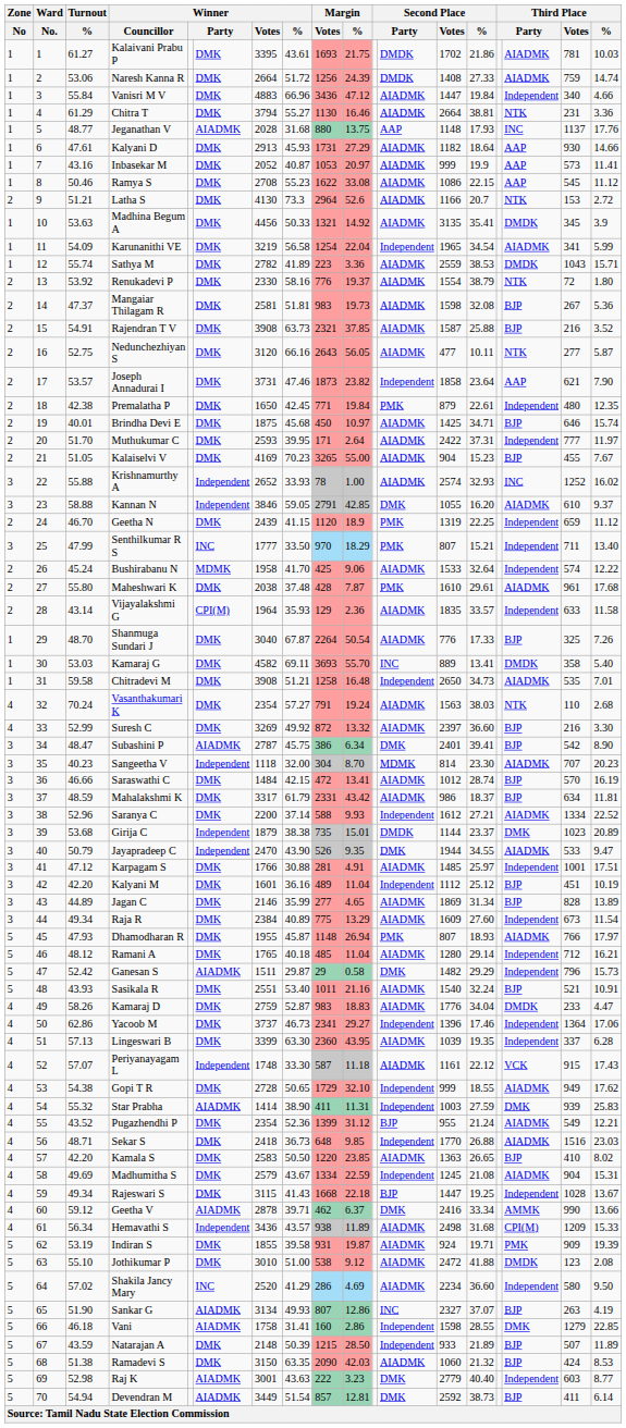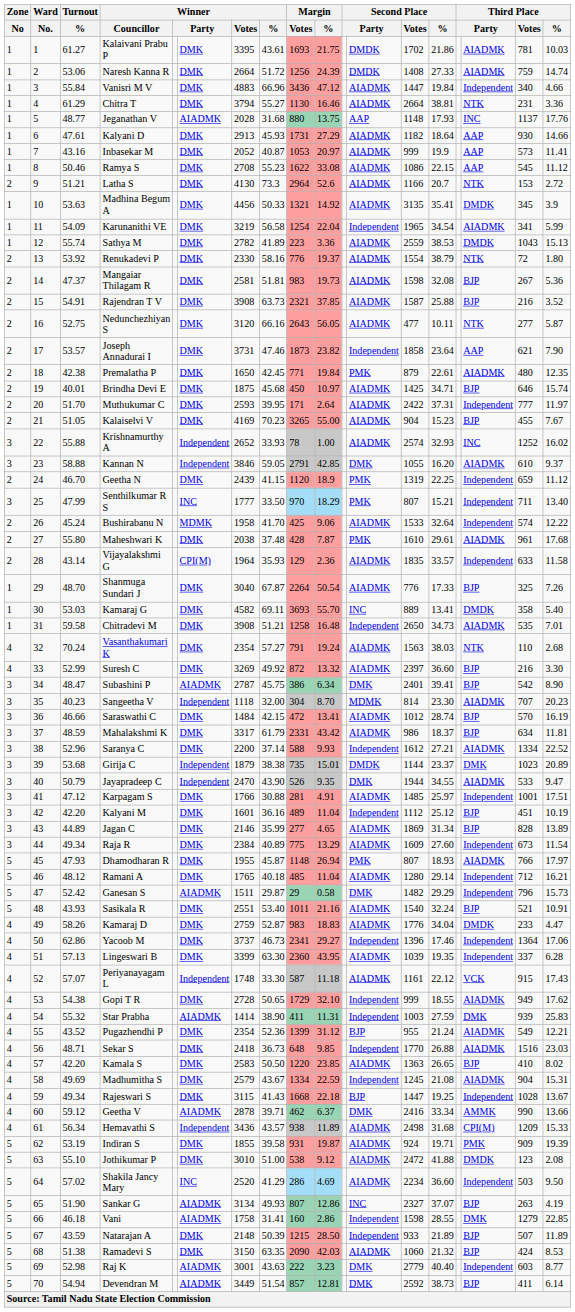Sathya M | Third Place / %: 15.71 -> 15.13
Premalatha P | column 16: Independent -> AIADMK
Shakila Jancy Mary | Third Place / Votes: 580 -> 503
